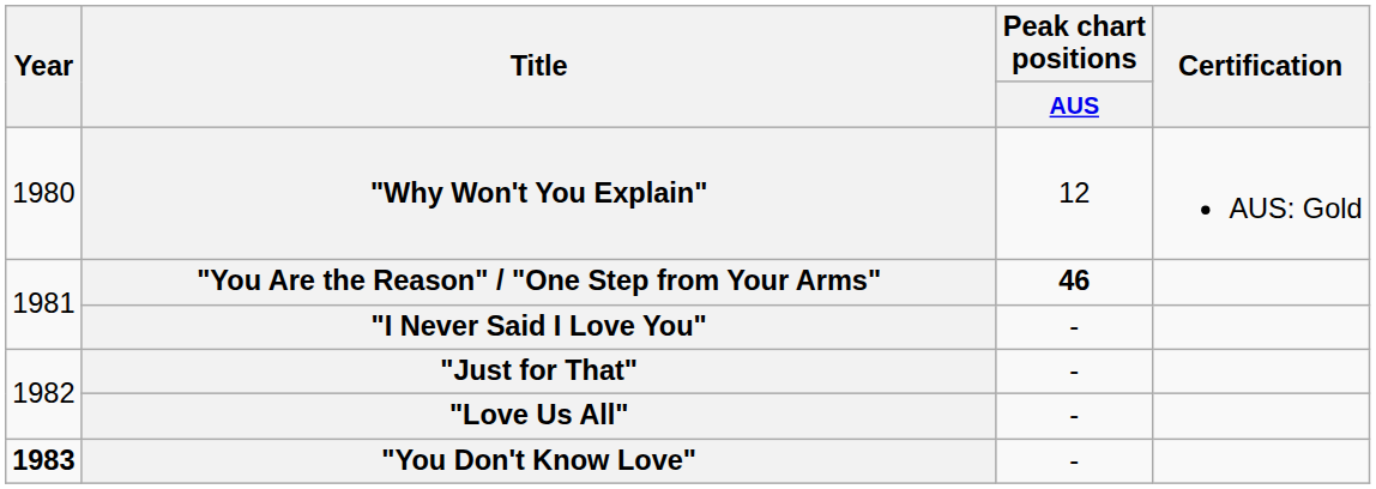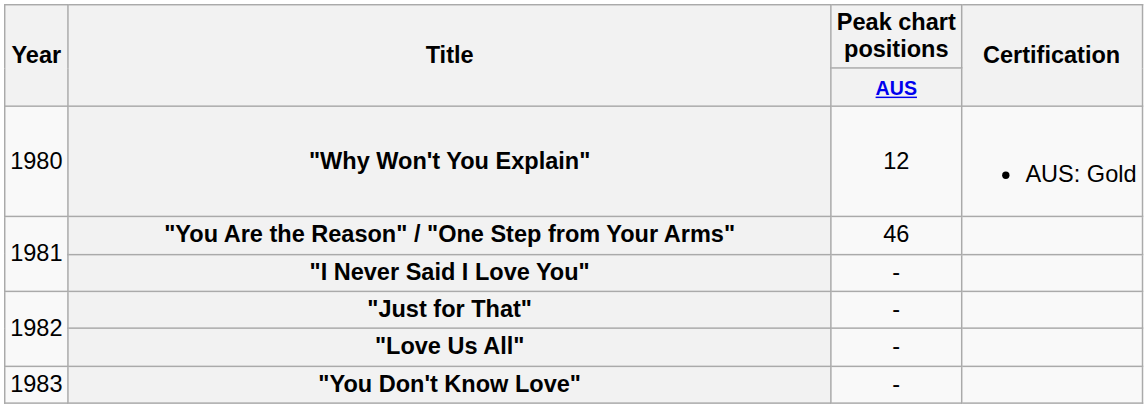"You Are the Reason" / "One Step from Your Arms" | Peak chart positions / AUS: bold -> normal
"You Don't Know Love" | Year: bold -> normal
